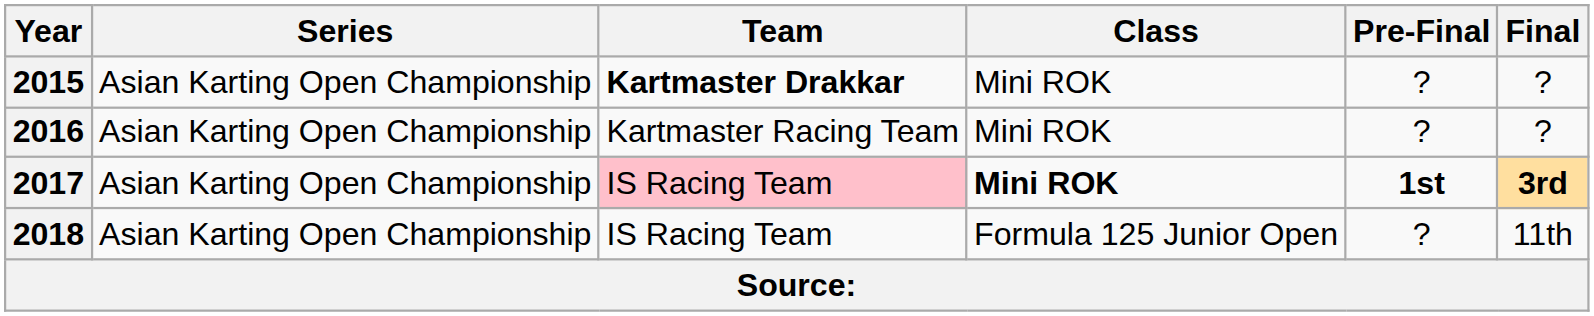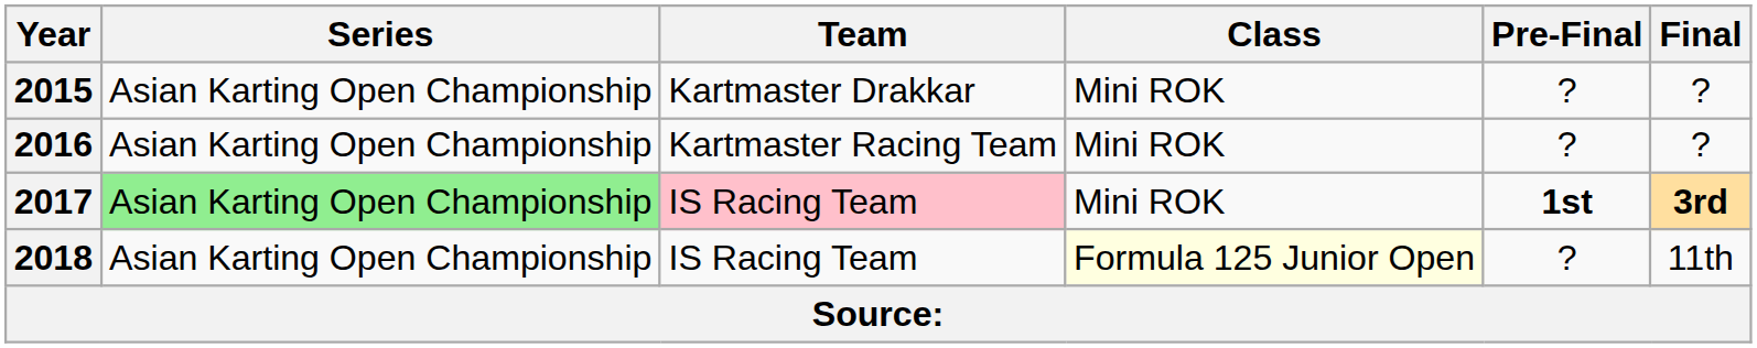2015 | Team: bold -> normal
2017 | Series: no background -> lightgreen background
2017 | Class: bold -> normal
2018 | Class: no background -> lightyellow background
